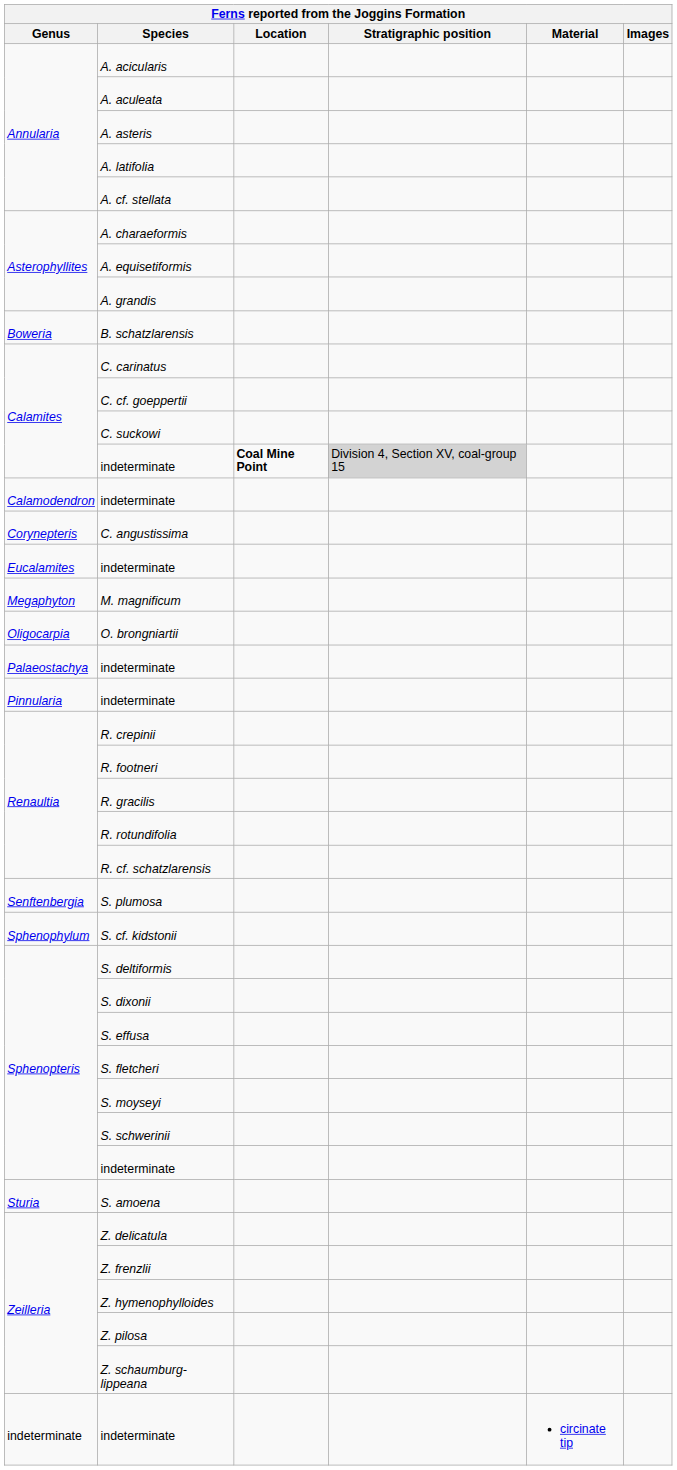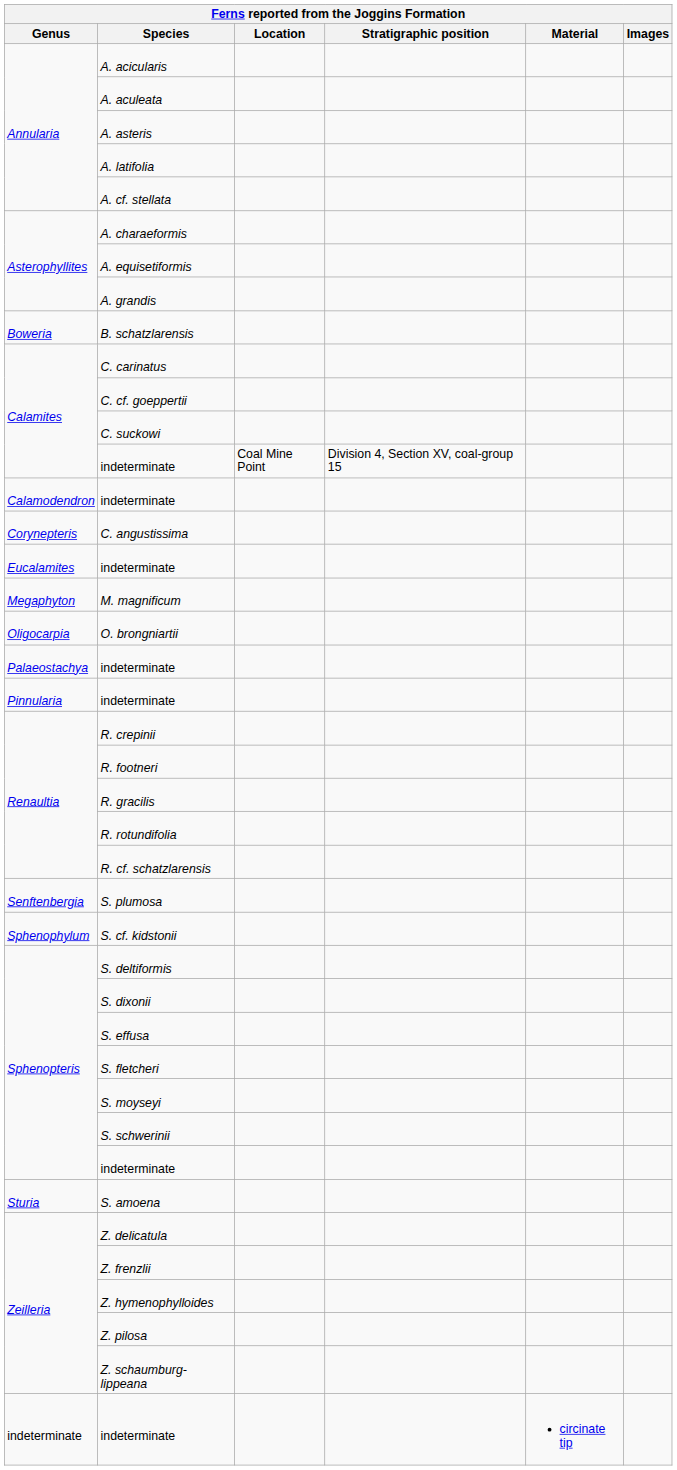Calamites / indeterminate | Location: bold -> normal
Calamites / indeterminate | Stratigraphic position: lightgrey background -> no background
